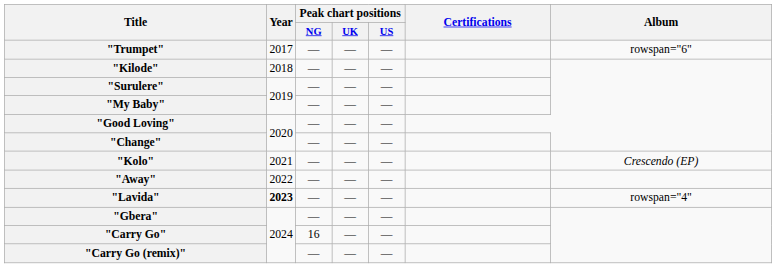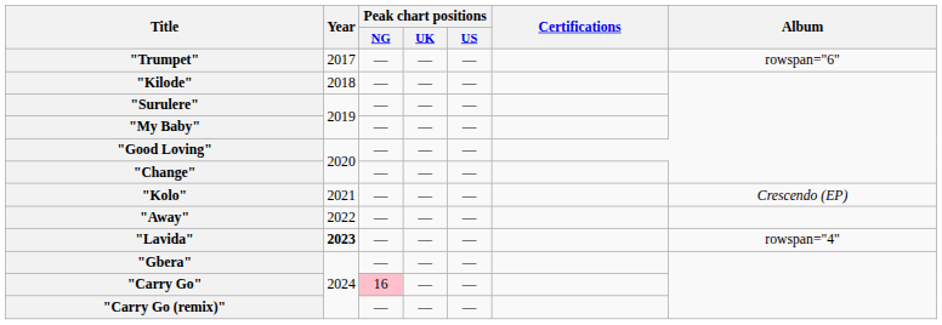"Carry Go" | Peak chart positions / NG: no background -> pink background
